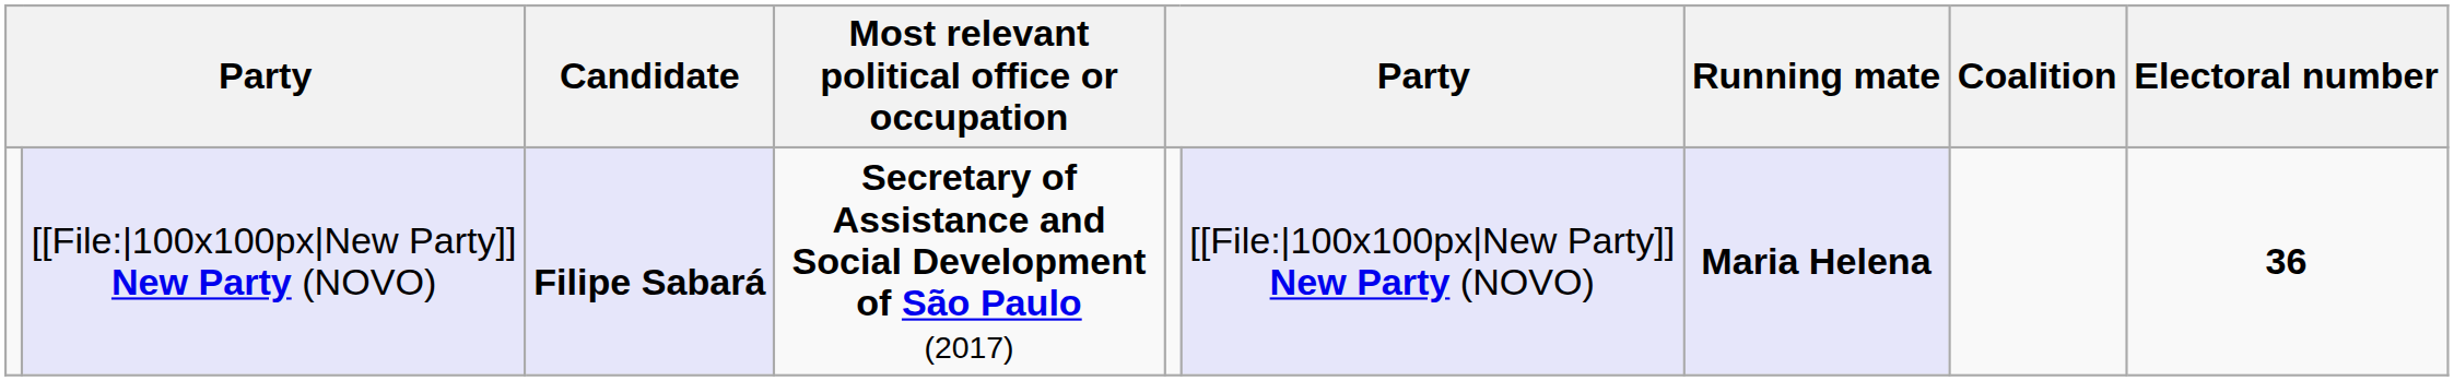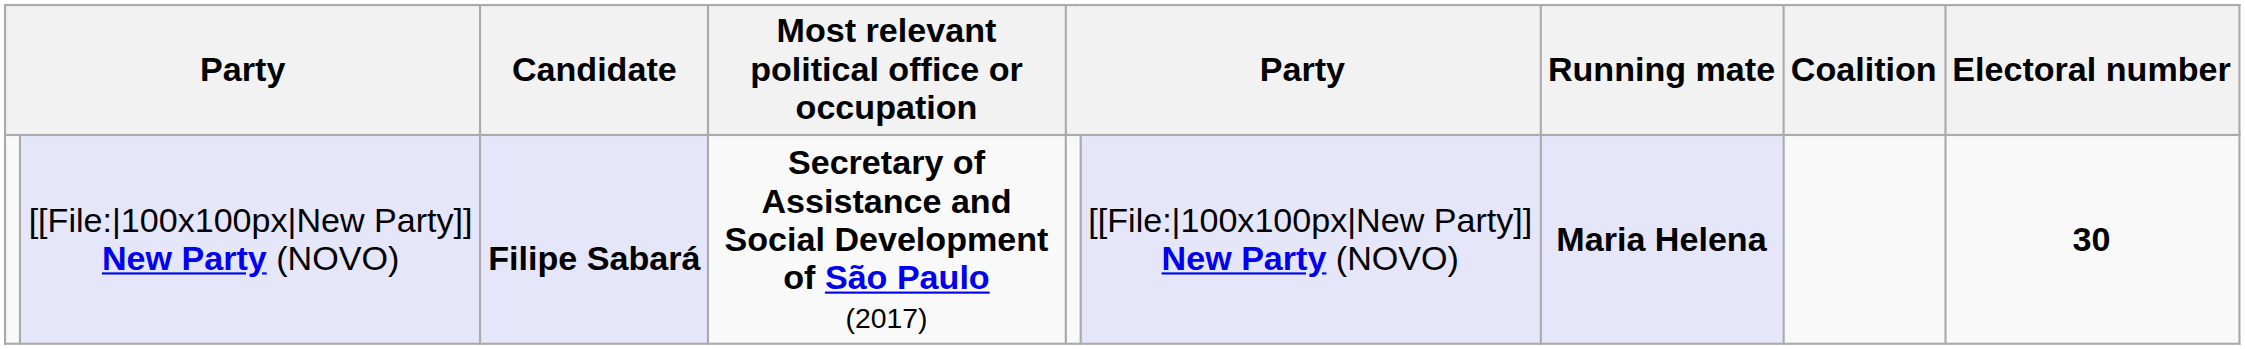row 2 | Electoral number: 36 -> 30
